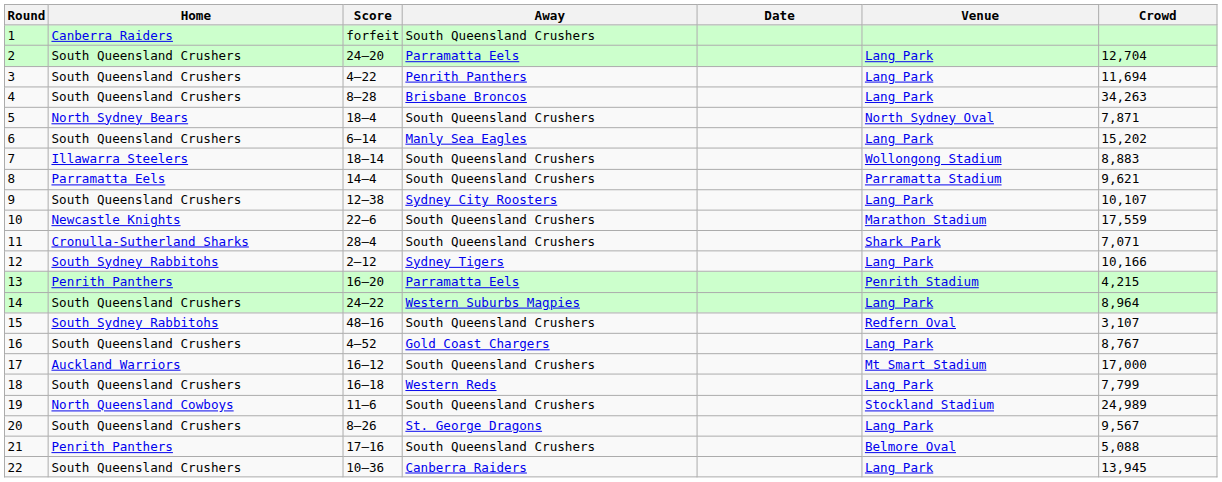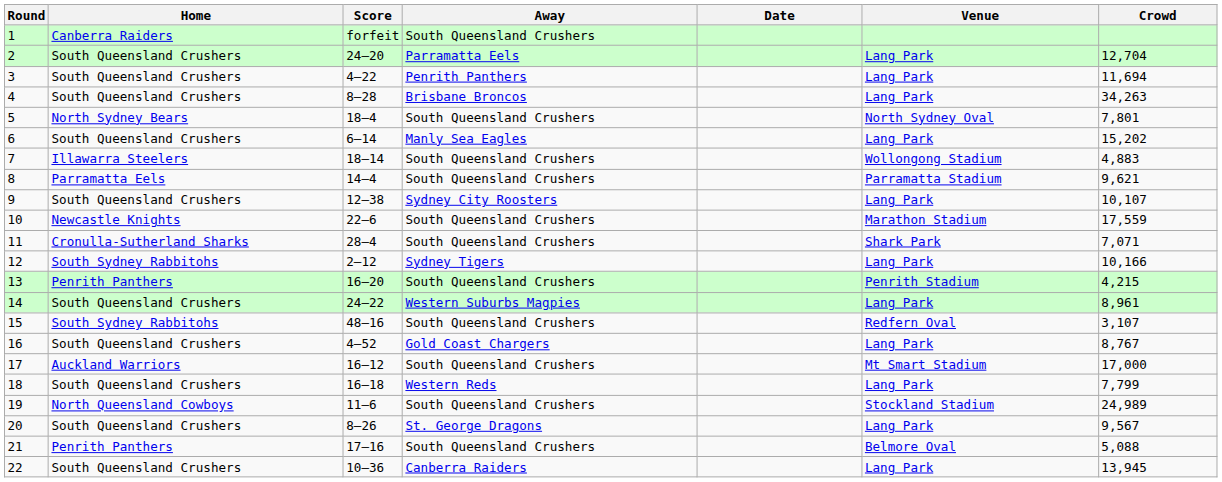5 | Crowd: 7,871 -> 7,801
7 | Crowd: 8,883 -> 4,883
13 | Away: Parramatta Eels -> South Queensland Crushers
14 | Crowd: 8,964 -> 8,961
